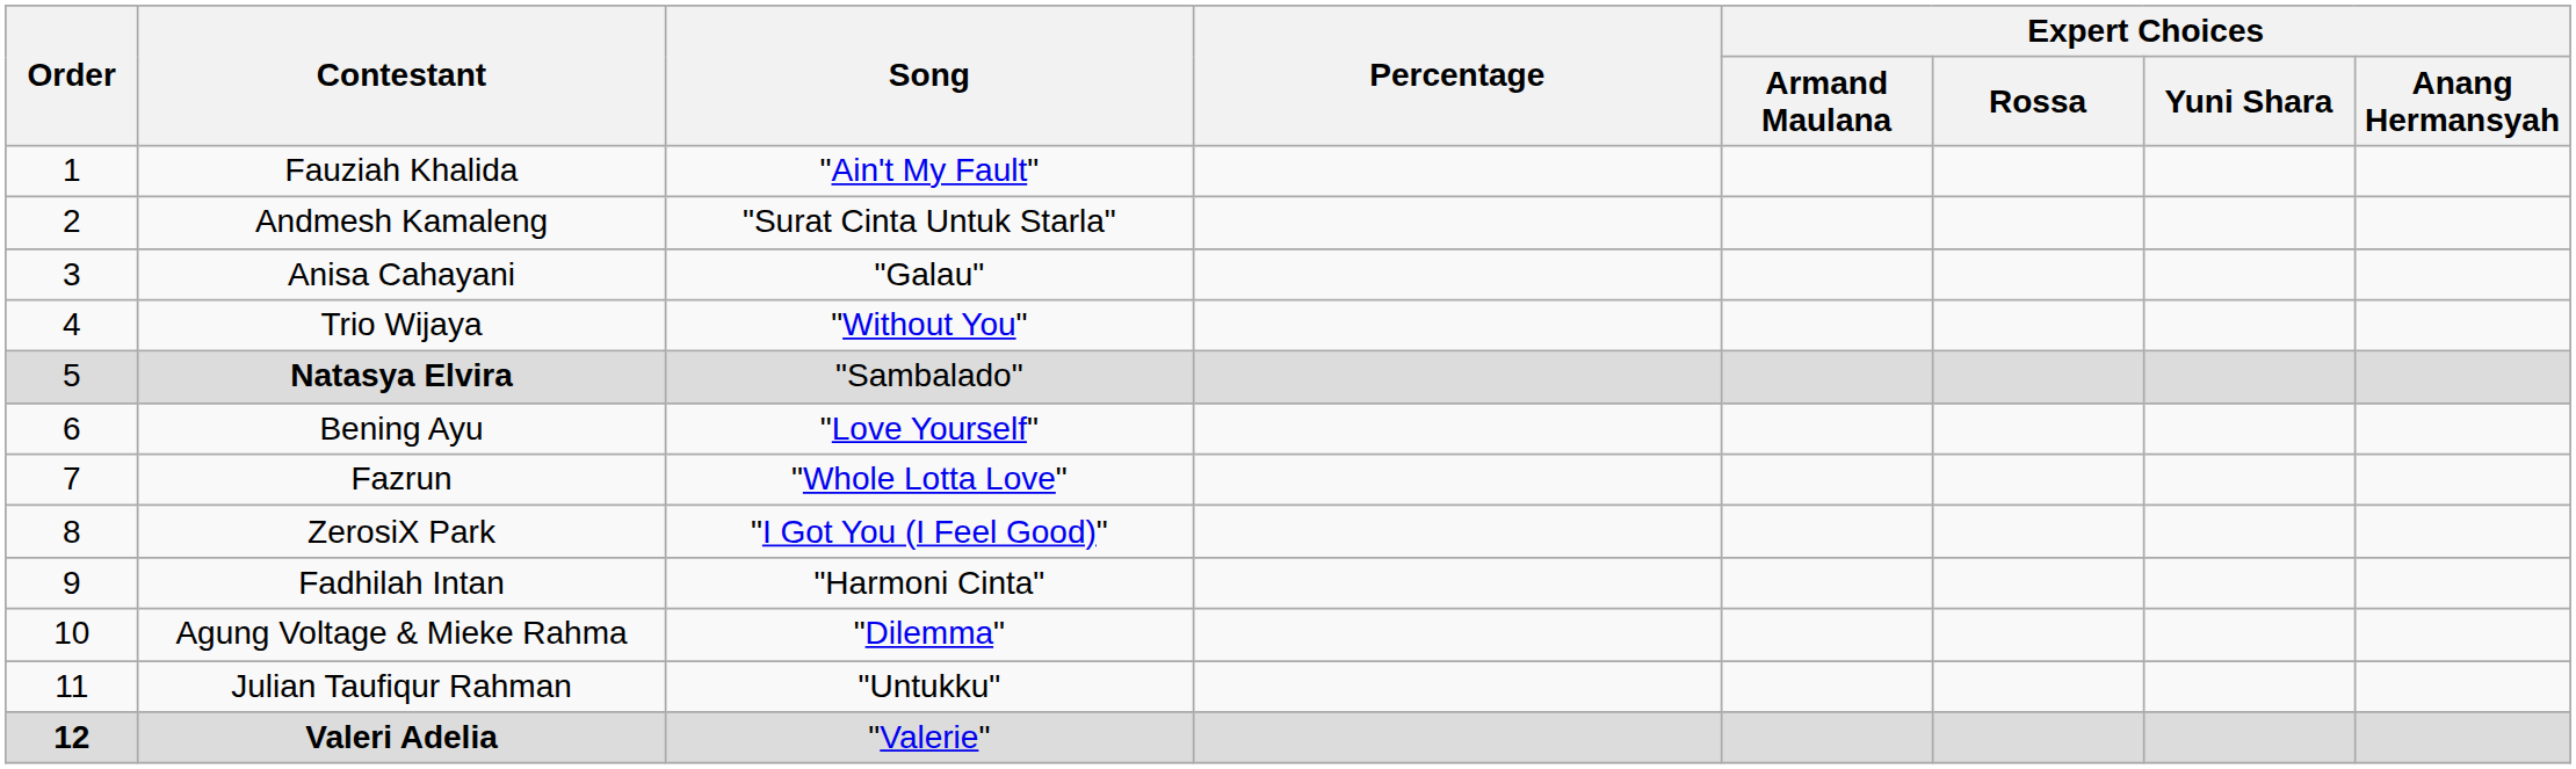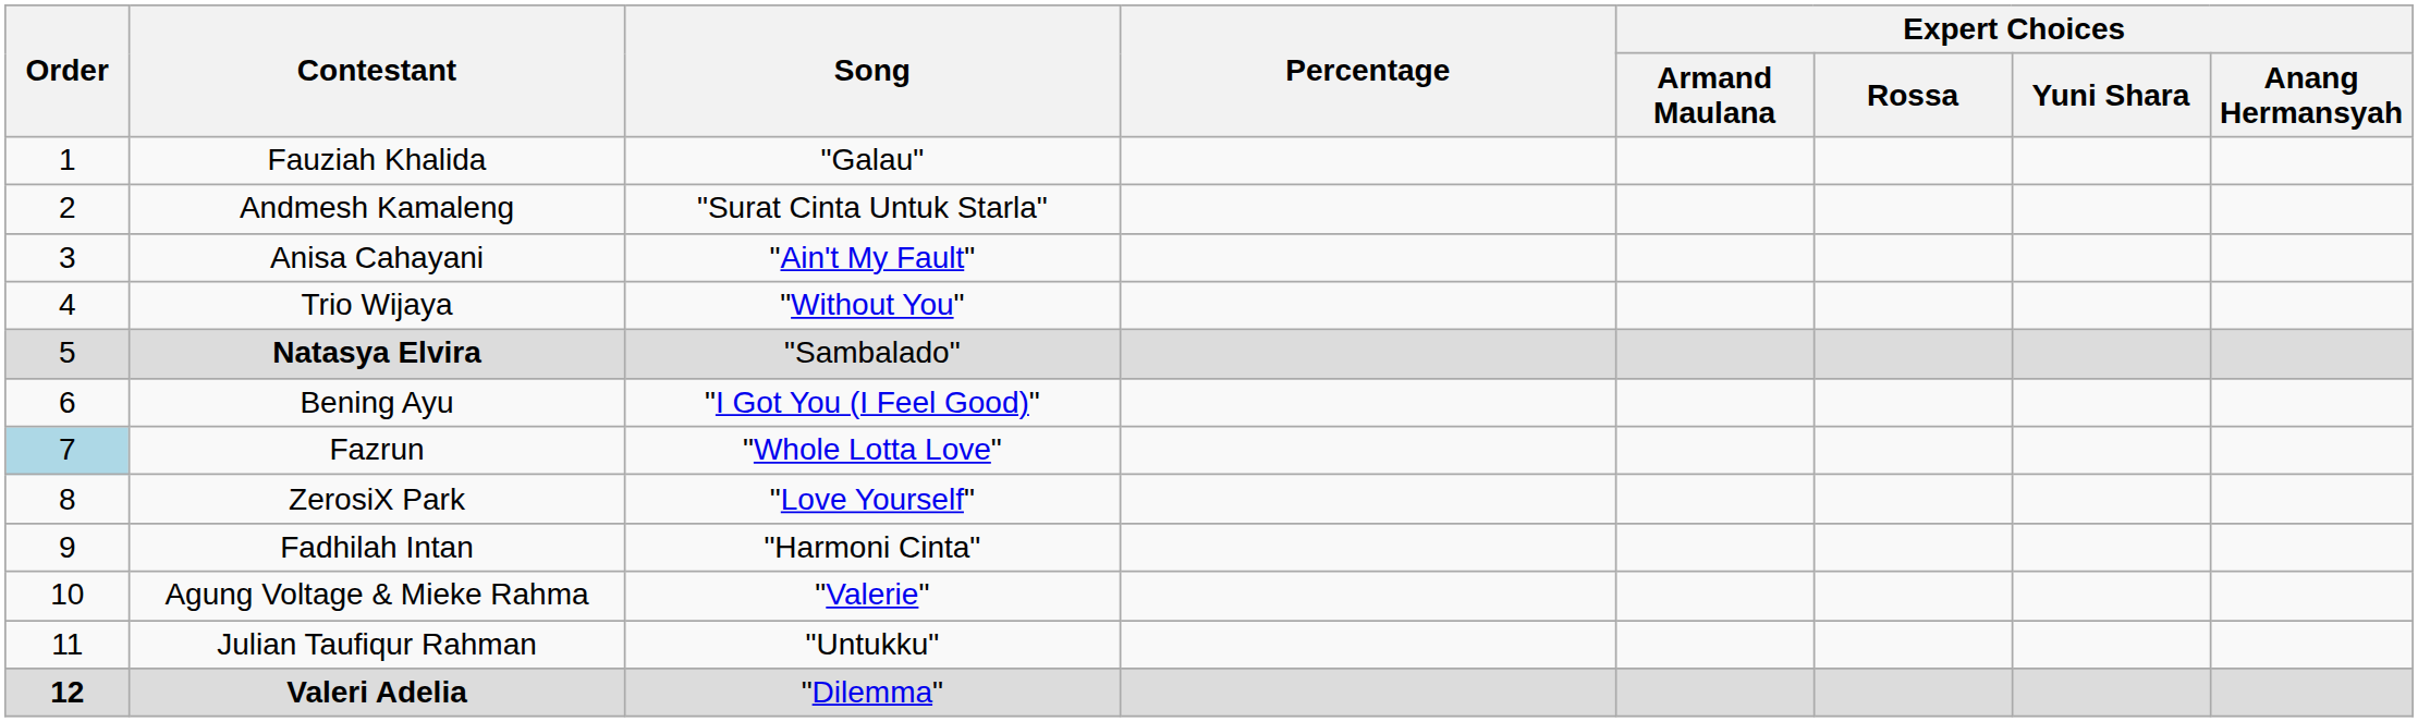Fauziah Khalida | Song: "Ain't My Fault" -> "Galau"
Anisa Cahayani | Song: "Galau" -> "Ain't My Fault"
Bening Ayu | Song: "Love Yourself" -> "I Got You (I Feel Good)"
Fazrun | Order: no background -> lightblue background
ZerosiX Park | Song: "I Got You (I Feel Good)" -> "Love Yourself"
Agung Voltage & Mieke Rahma | Song: "Dilemma" -> "Valerie"
Valeri Adelia | Song: "Valerie" -> "Dilemma"
